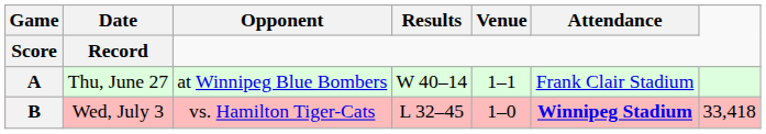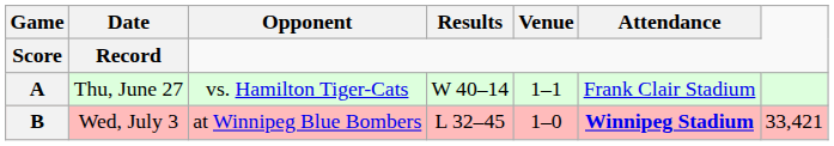A | Opponent: at Winnipeg Blue Bombers -> vs. Hamilton Tiger-Cats
B | Opponent: vs. Hamilton Tiger-Cats -> at Winnipeg Blue Bombers
B | column 7: 33,418 -> 33,421
